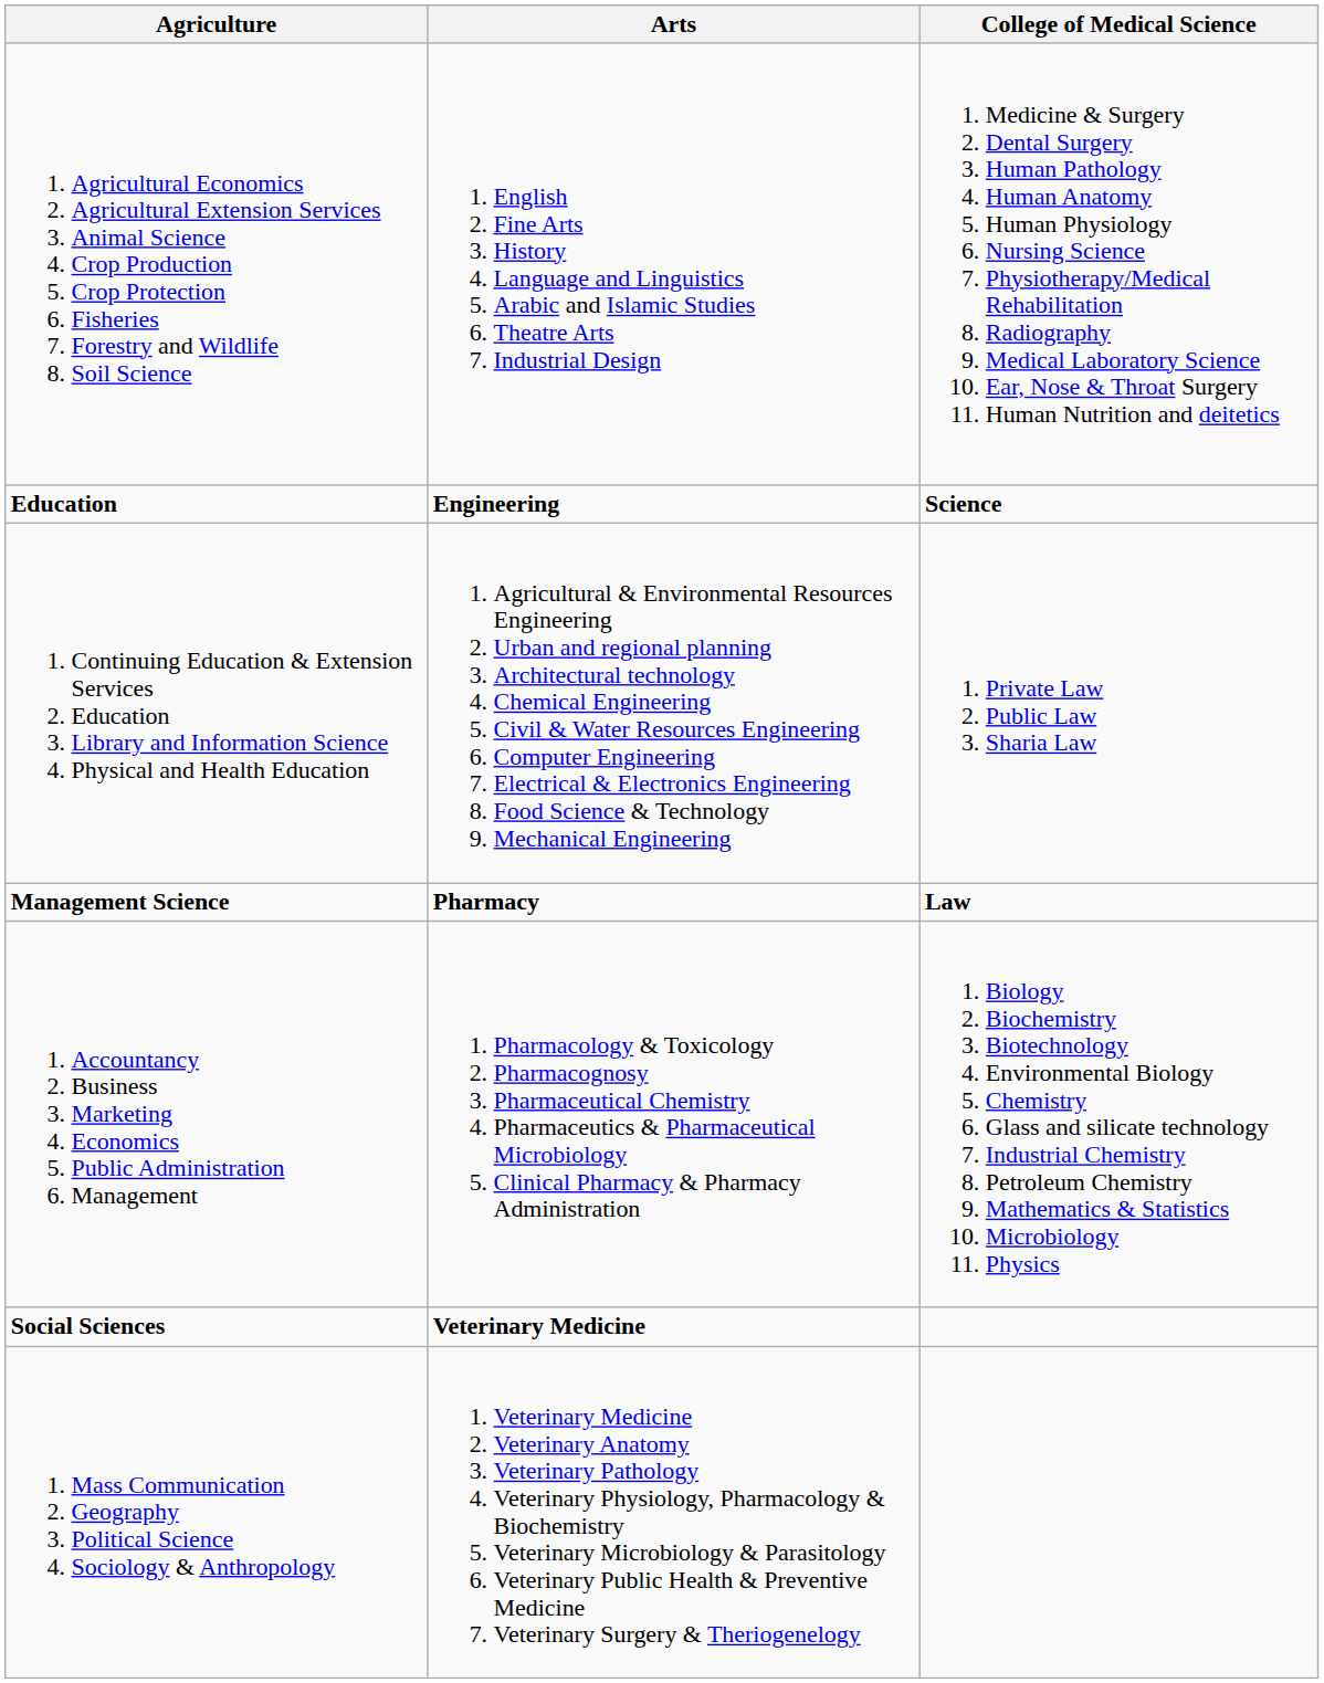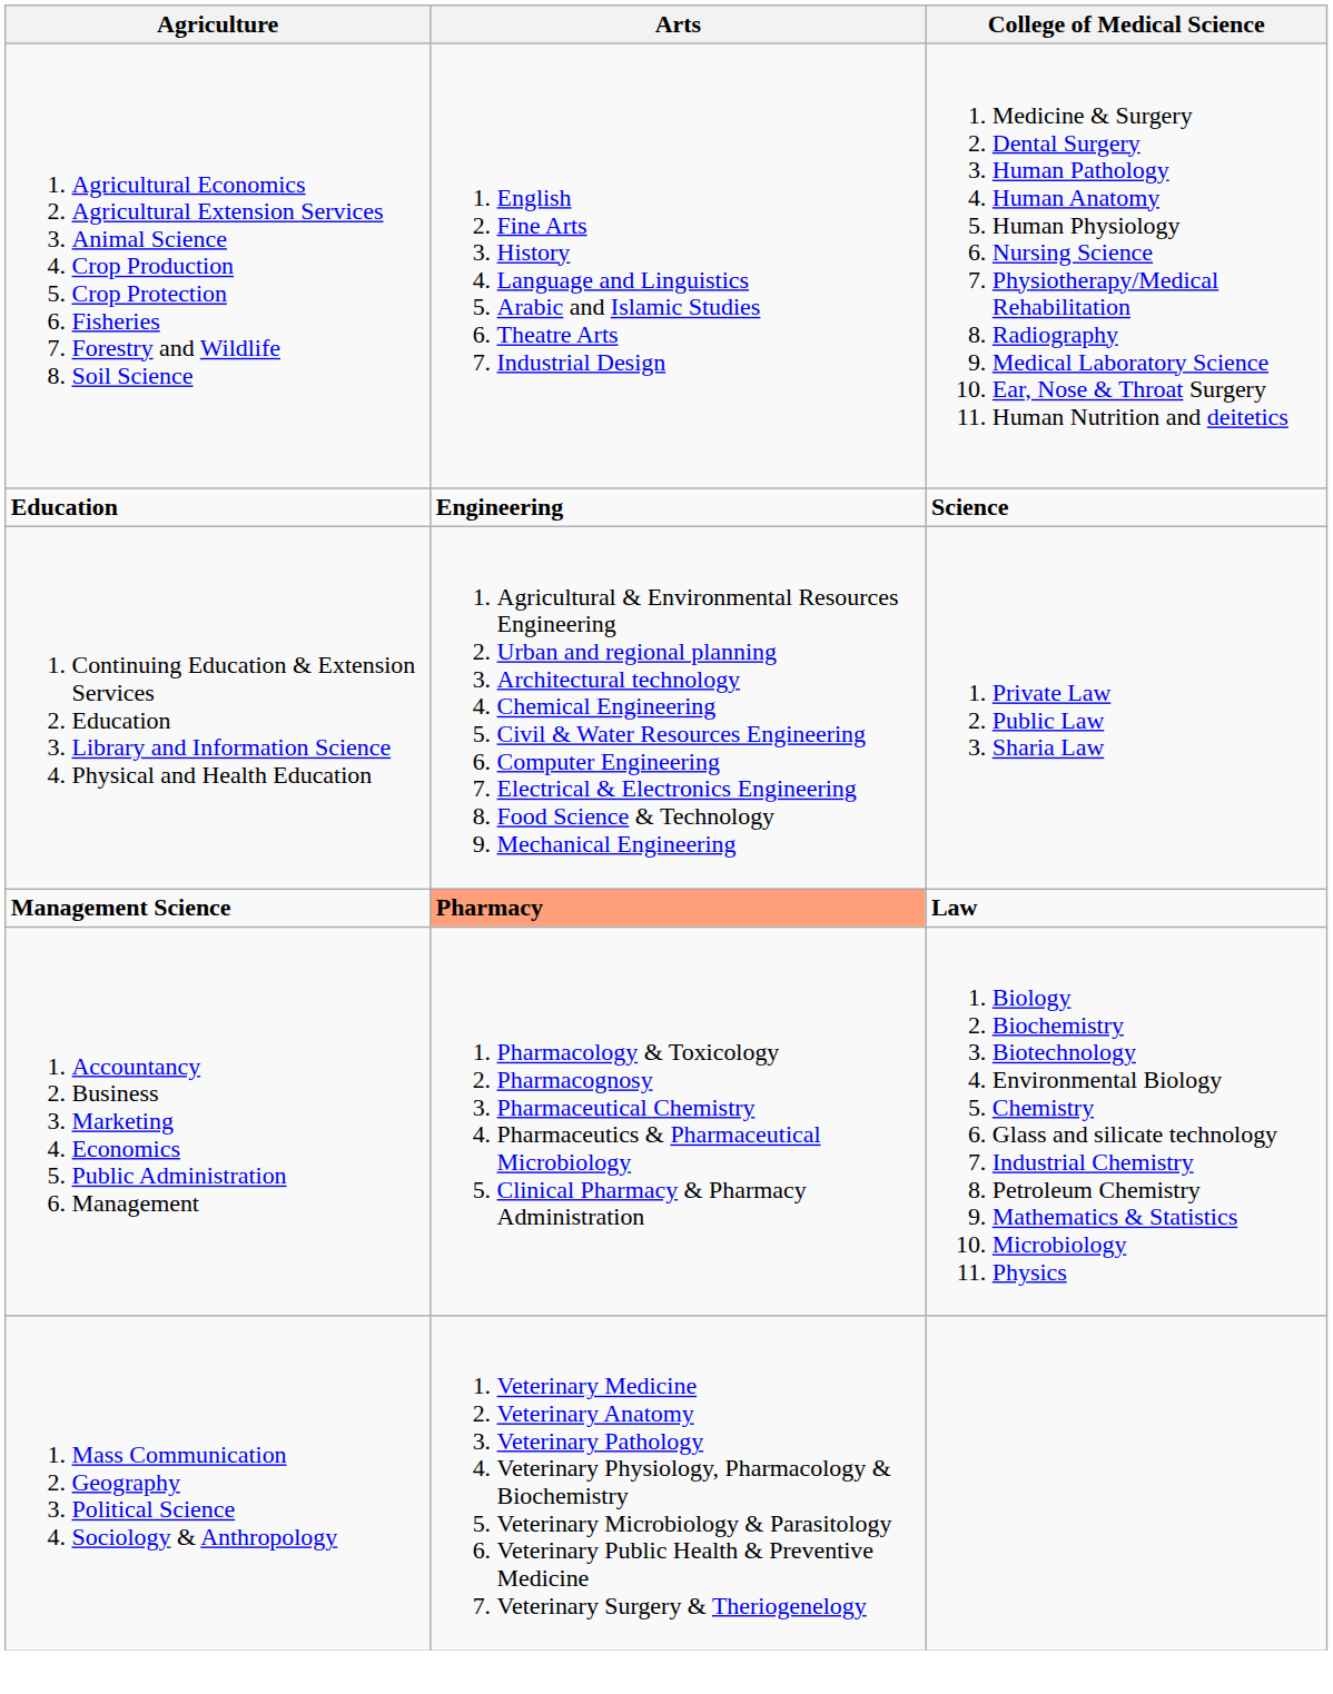Management Science | Arts: no background -> lightsalmon background
- row: Social Sciences | Veterinary Medicine
